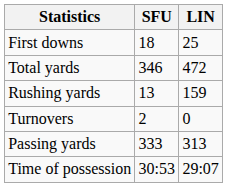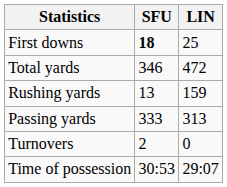First downs | SFU: normal -> bold
rows swapped: Passing yards <-> Turnovers
